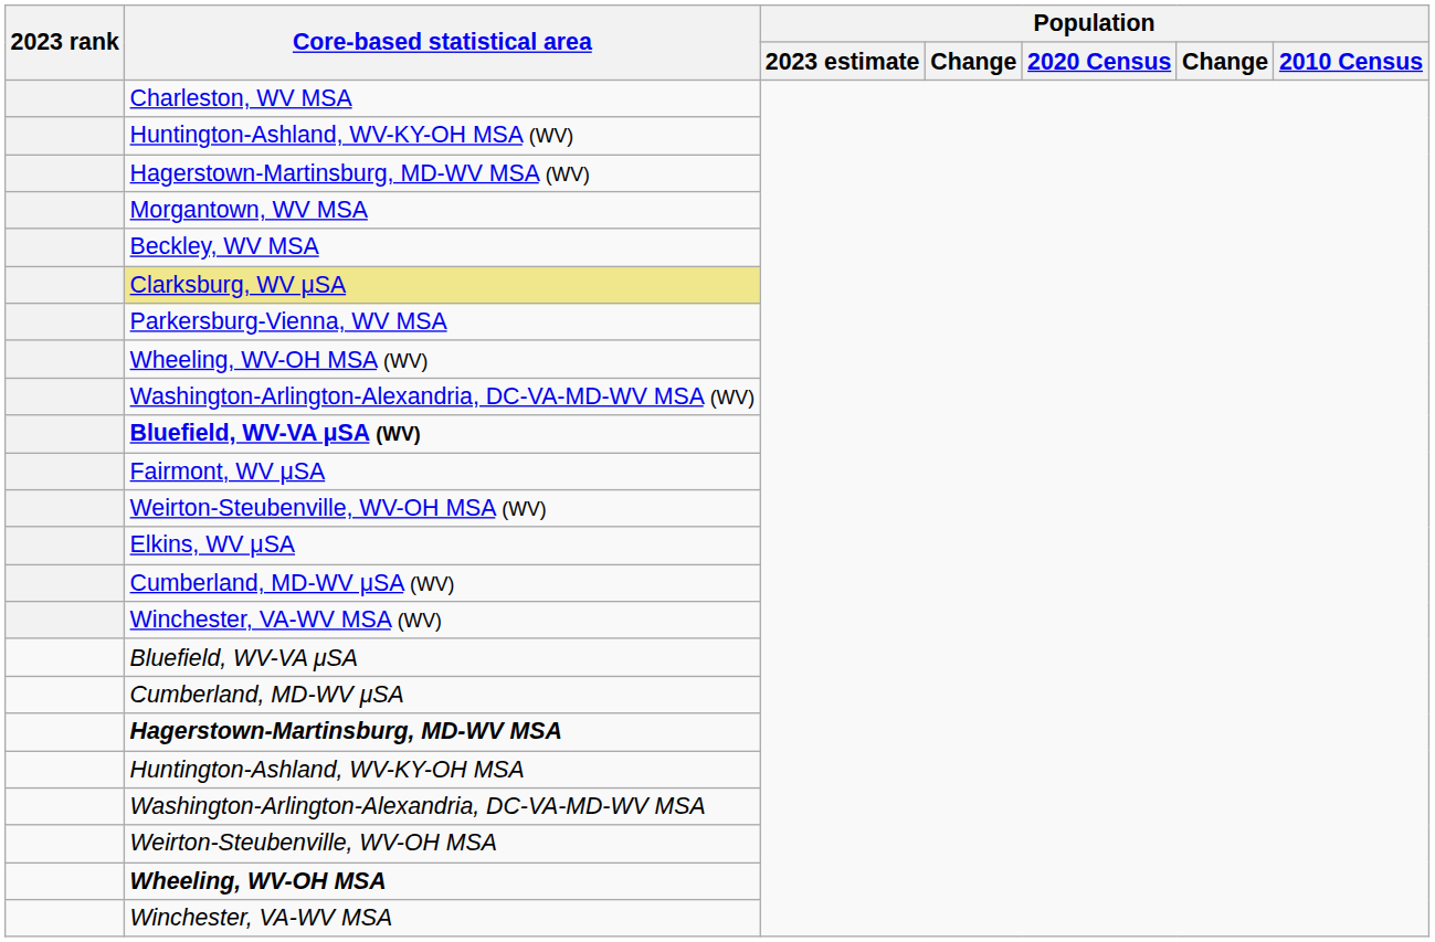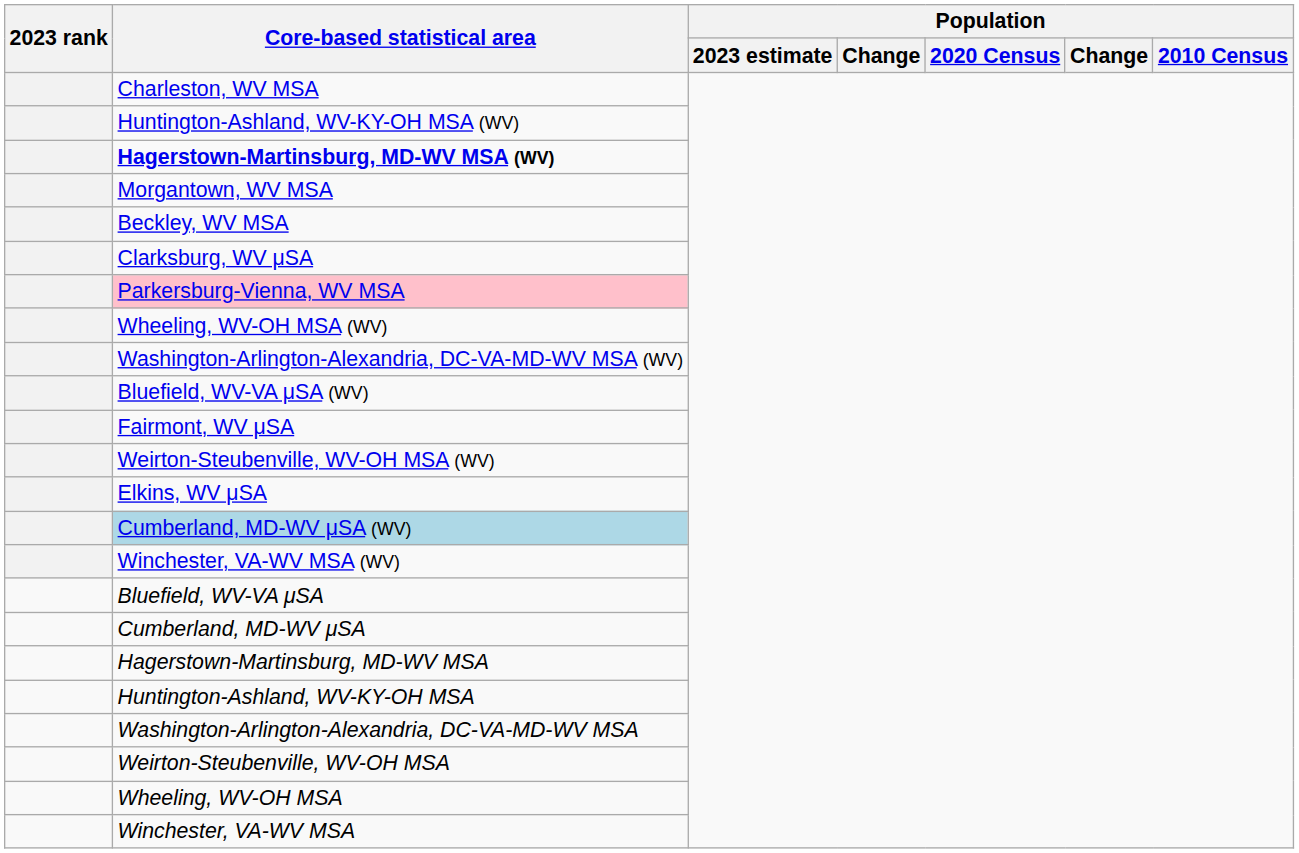Hagerstown-Martinsburg, MD-WV MSA (WV) | Core-based statistical area: normal -> bold
Clarksburg, WV μSA | Core-based statistical area: khaki background -> no background
Parkersburg-Vienna, WV MSA | Core-based statistical area: no background -> pink background
Bluefield, WV-VA μSA (WV) | Core-based statistical area: bold -> normal
Cumberland, MD-WV μSA (WV) | Core-based statistical area: no background -> lightblue background
Hagerstown-Martinsburg, MD-WV MSA | Core-based statistical area: bold -> normal
Wheeling, WV-OH MSA | Core-based statistical area: bold -> normal
